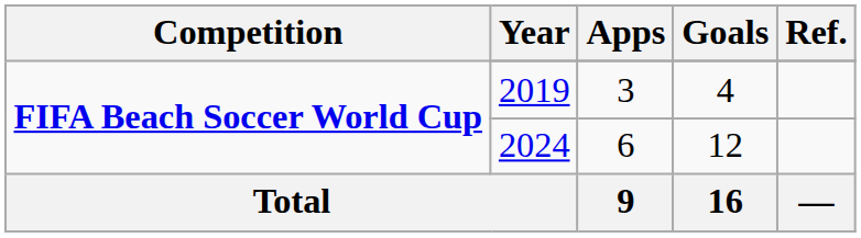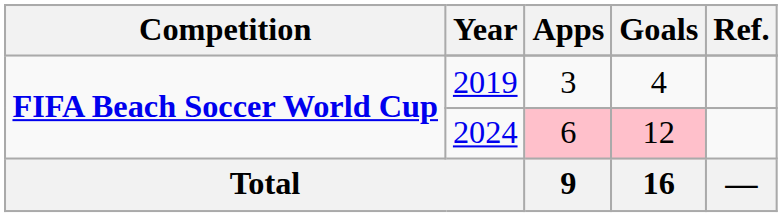2024 | Apps: no background -> pink background
2024 | Goals: no background -> pink background
